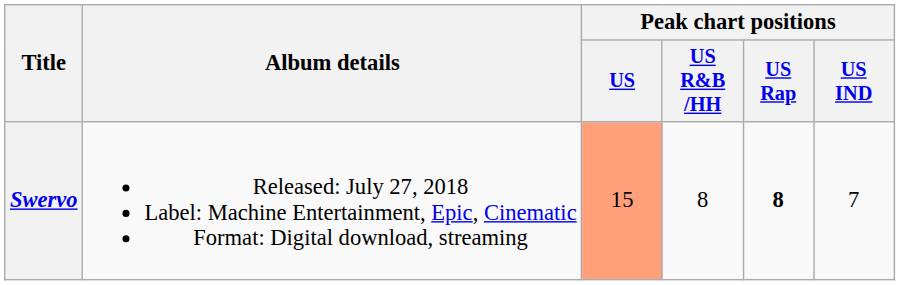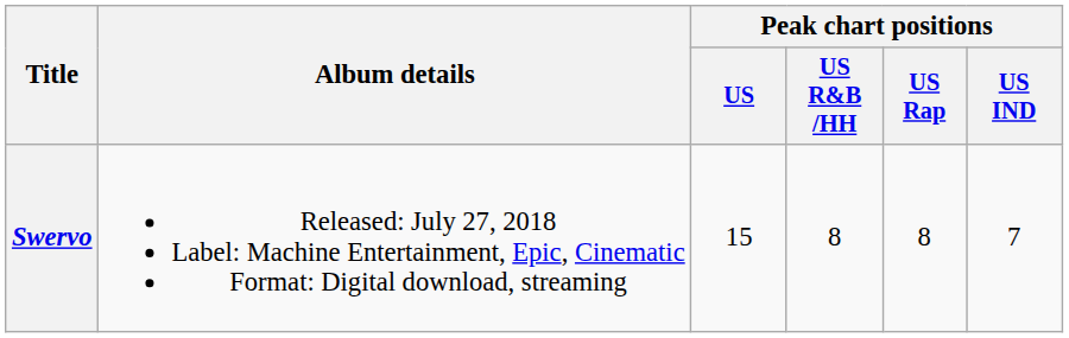Swervo | Peak chart positions / US: lightsalmon background -> no background
Swervo | Peak chart positions / US Rap: bold -> normal
